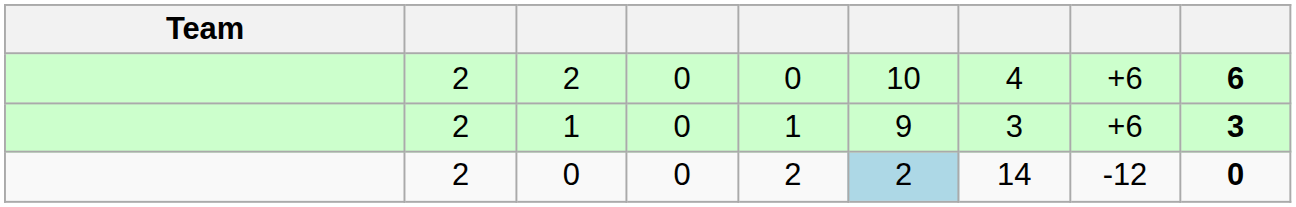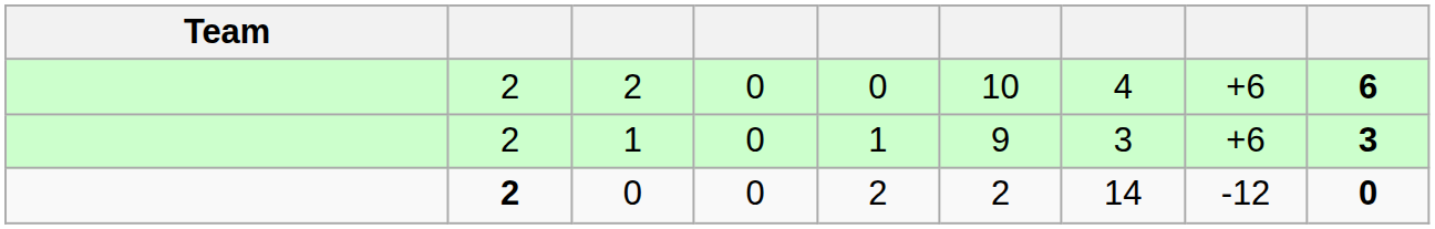row 4 | column 2: normal -> bold
row 4 | column 6: lightblue background -> no background
